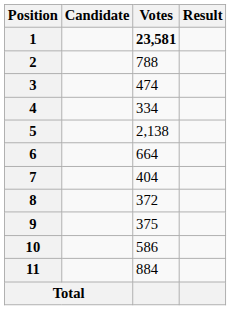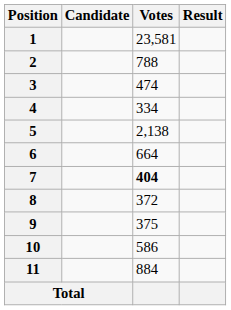1 | Votes: bold -> normal
7 | Votes: normal -> bold
